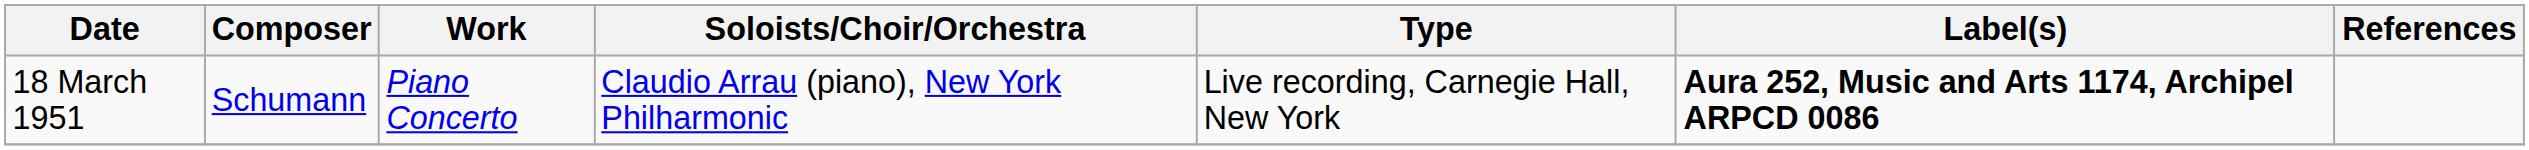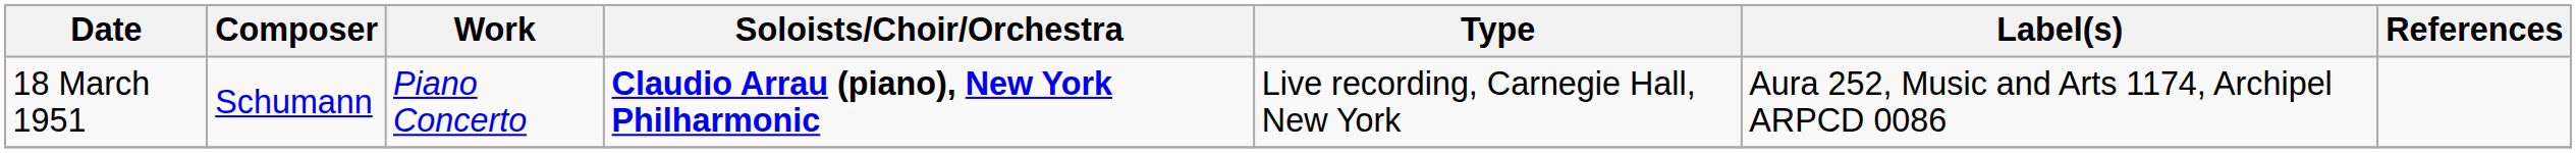18 March 1951 | Soloists/Choir/Orchestra: normal -> bold
18 March 1951 | Label(s): bold -> normal
